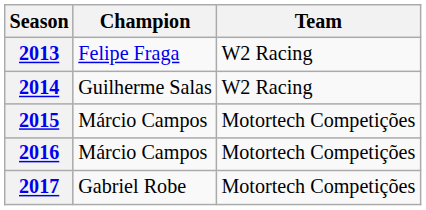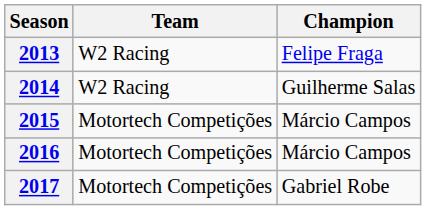columns swapped: Champion <-> Team
